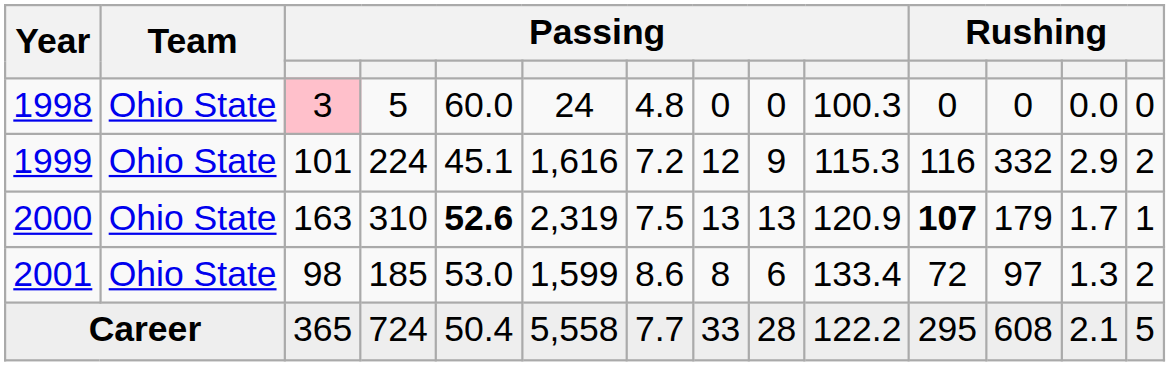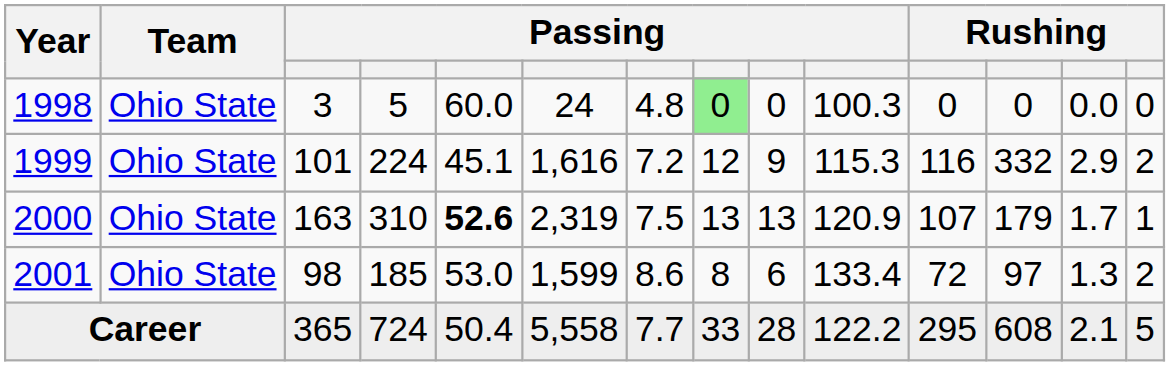1998 | column 3: pink background -> no background
1998 | column 8: no background -> lightgreen background
2000 | column 11: bold -> normal
